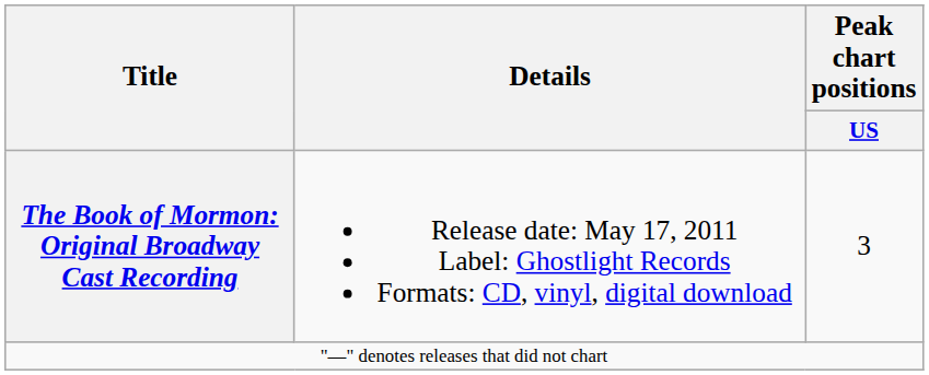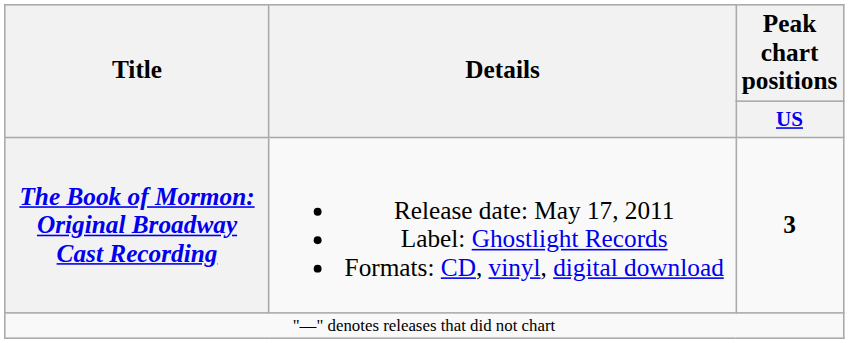The Book of Mormon: Original Broadway Cast Recording | Peak chart positions / US: normal -> bold
